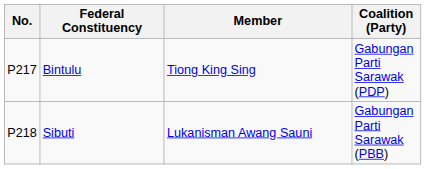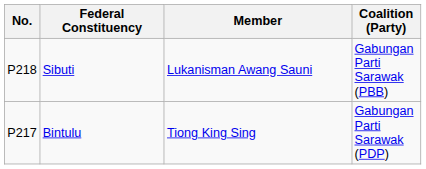rows swapped: Bintulu <-> Sibuti
